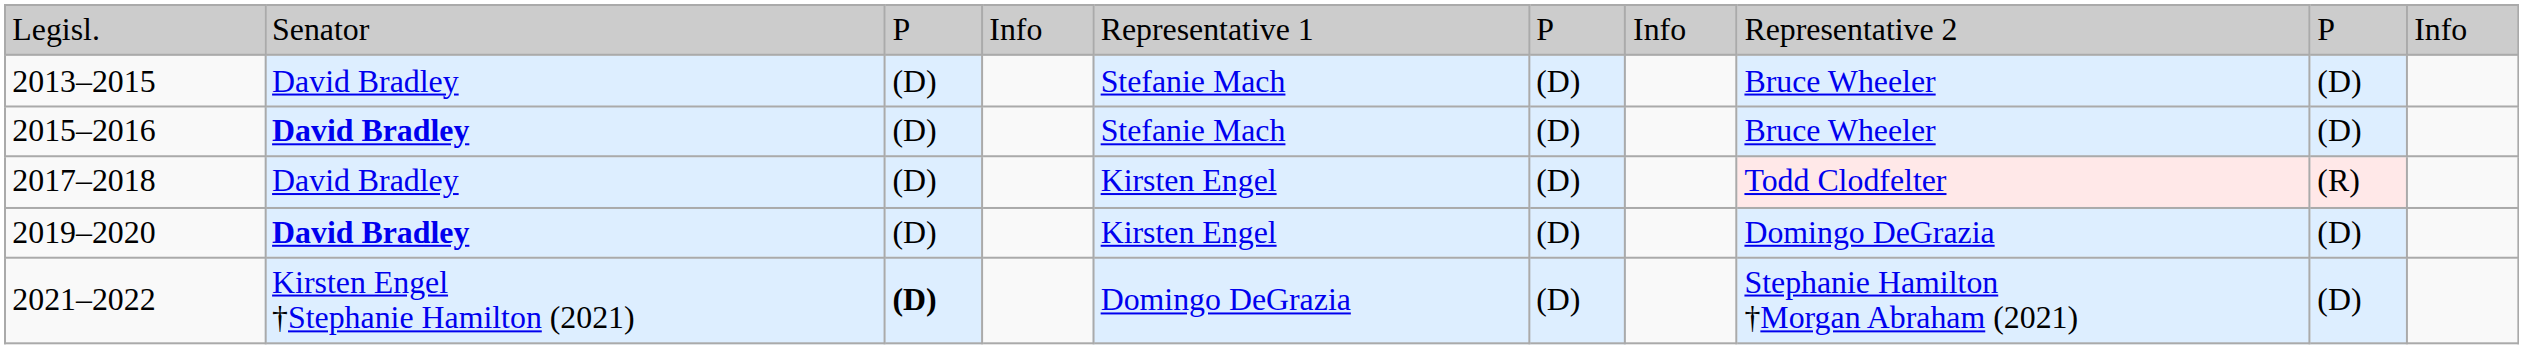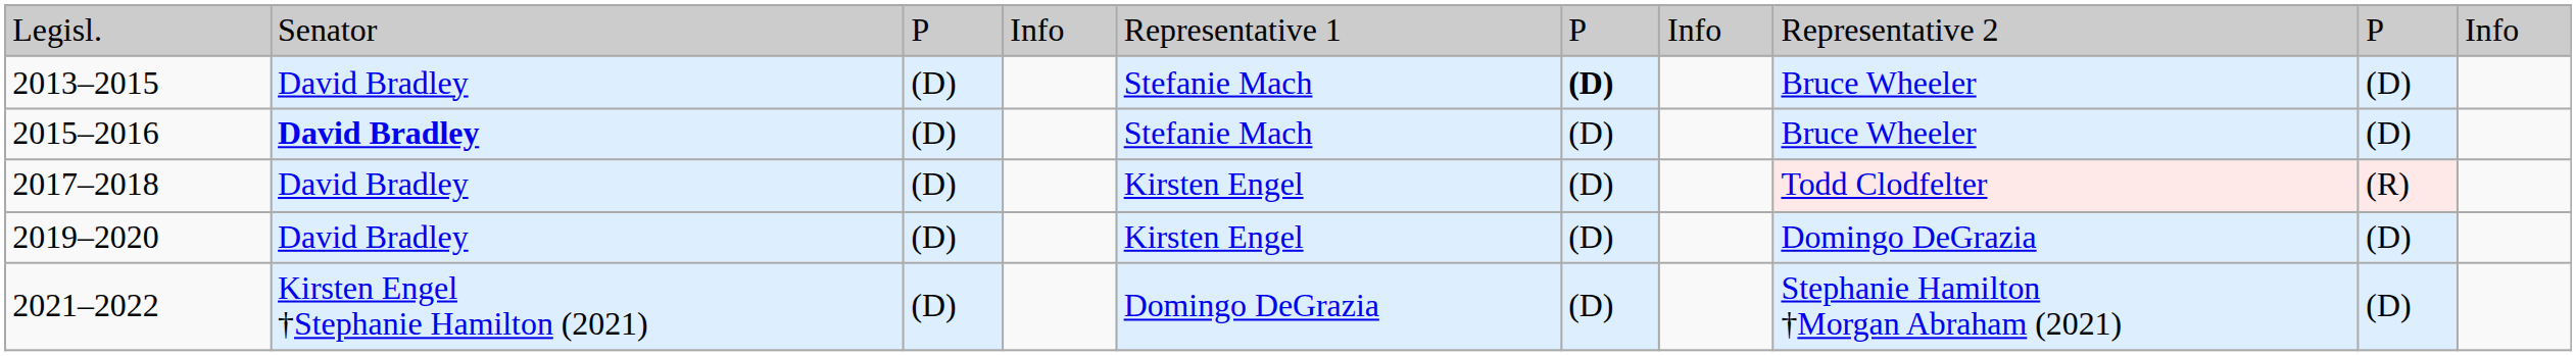2013–2015 | column 6: normal -> bold
2019–2020 | column 2: bold -> normal
2021–2022 | column 3: bold -> normal
